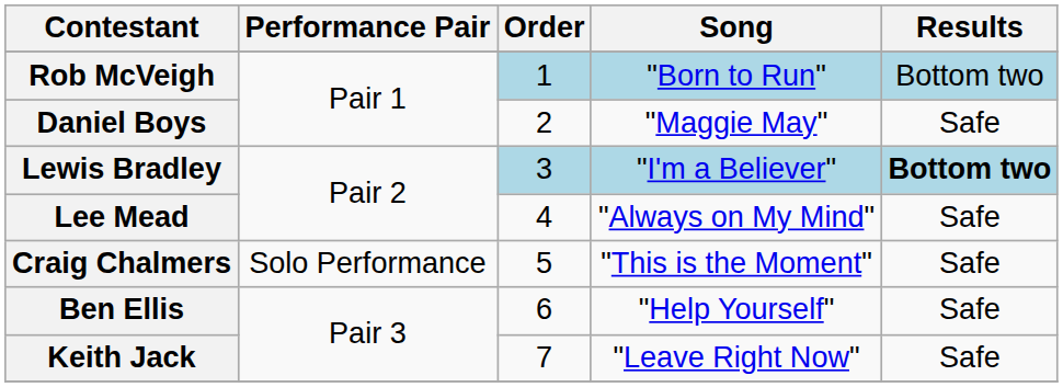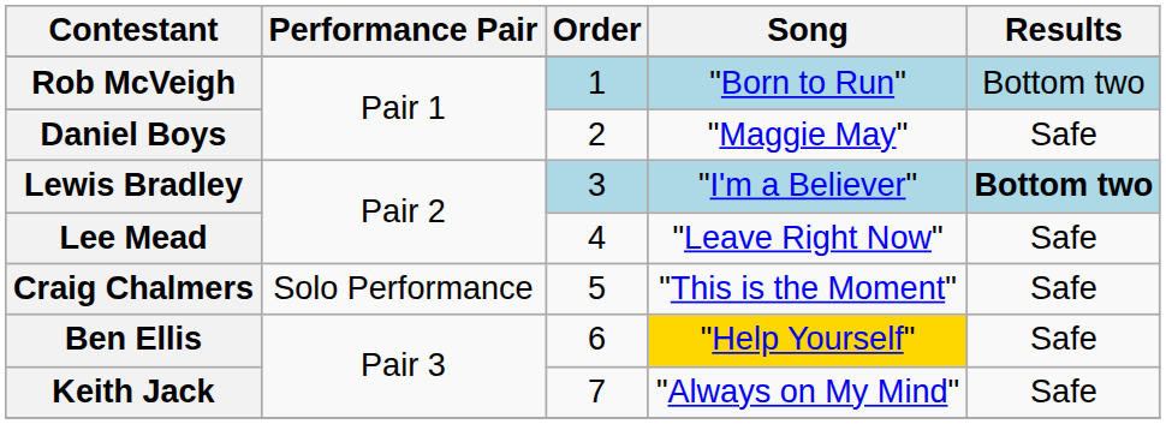Lee Mead | Song: "Always on My Mind" -> "Leave Right Now"
Ben Ellis | Song: no background -> gold background
Keith Jack | Song: "Leave Right Now" -> "Always on My Mind"
